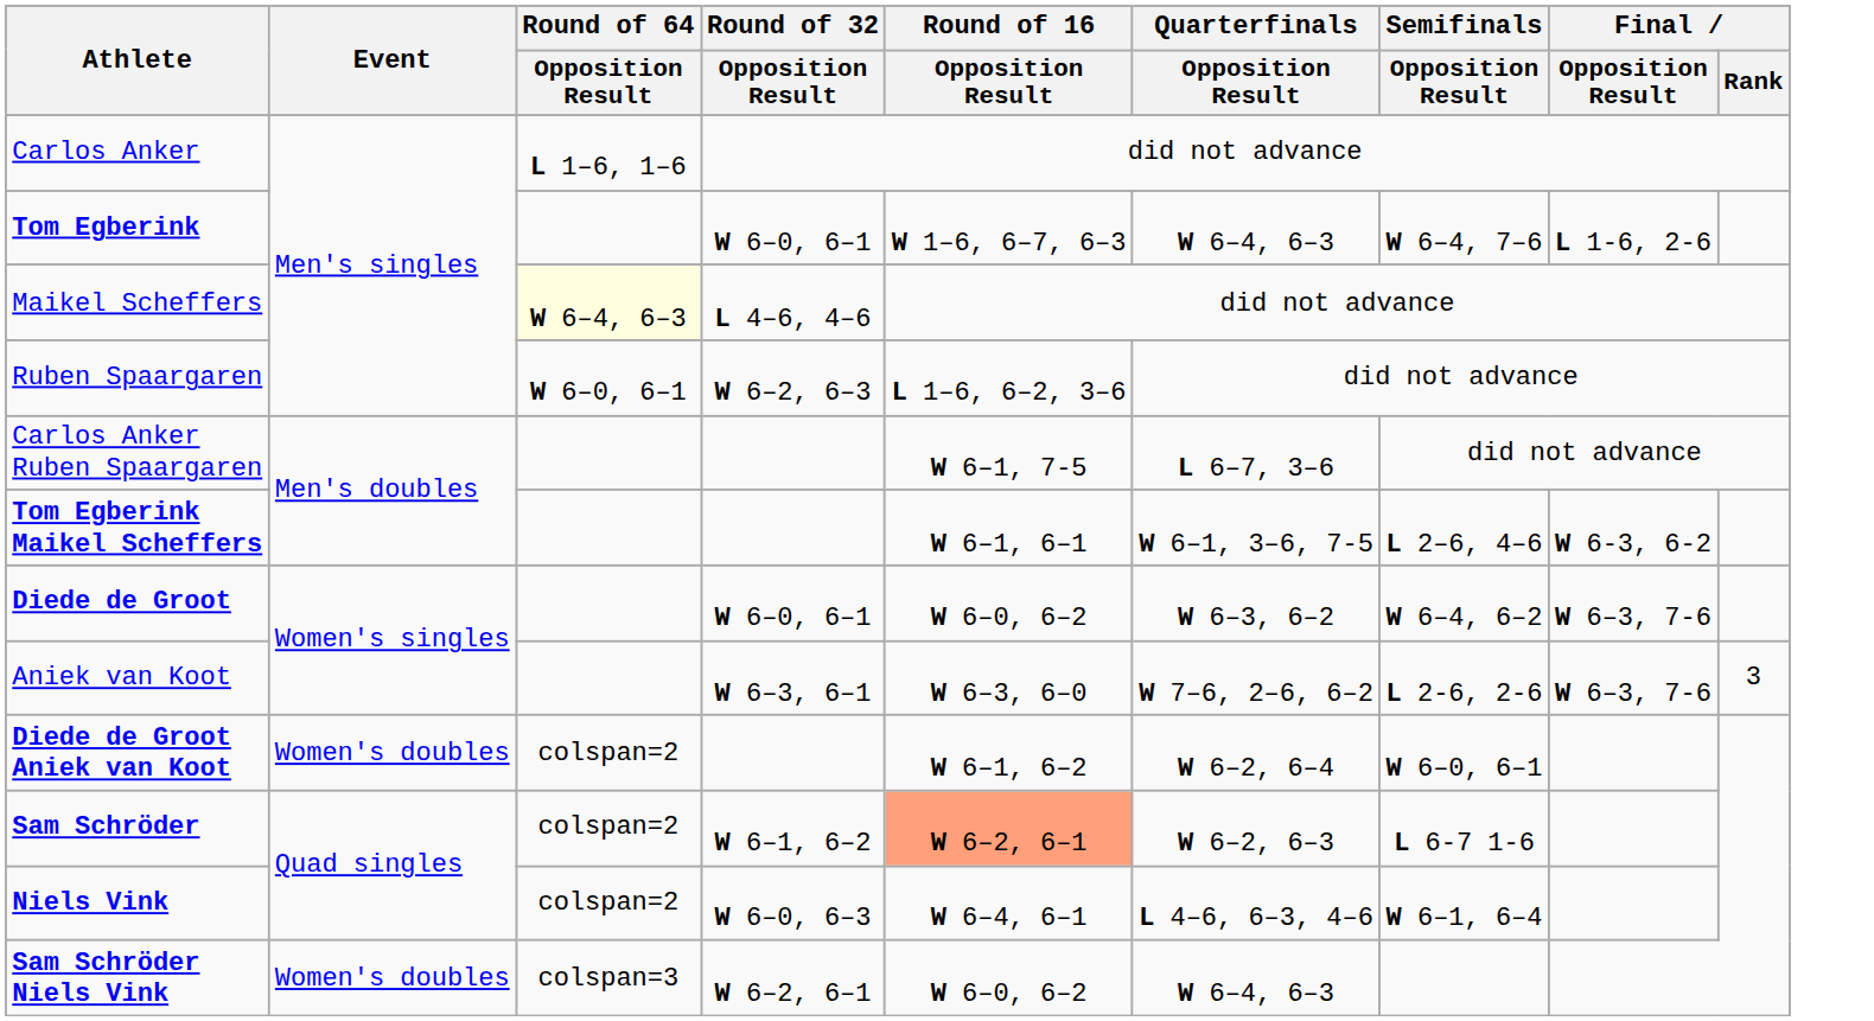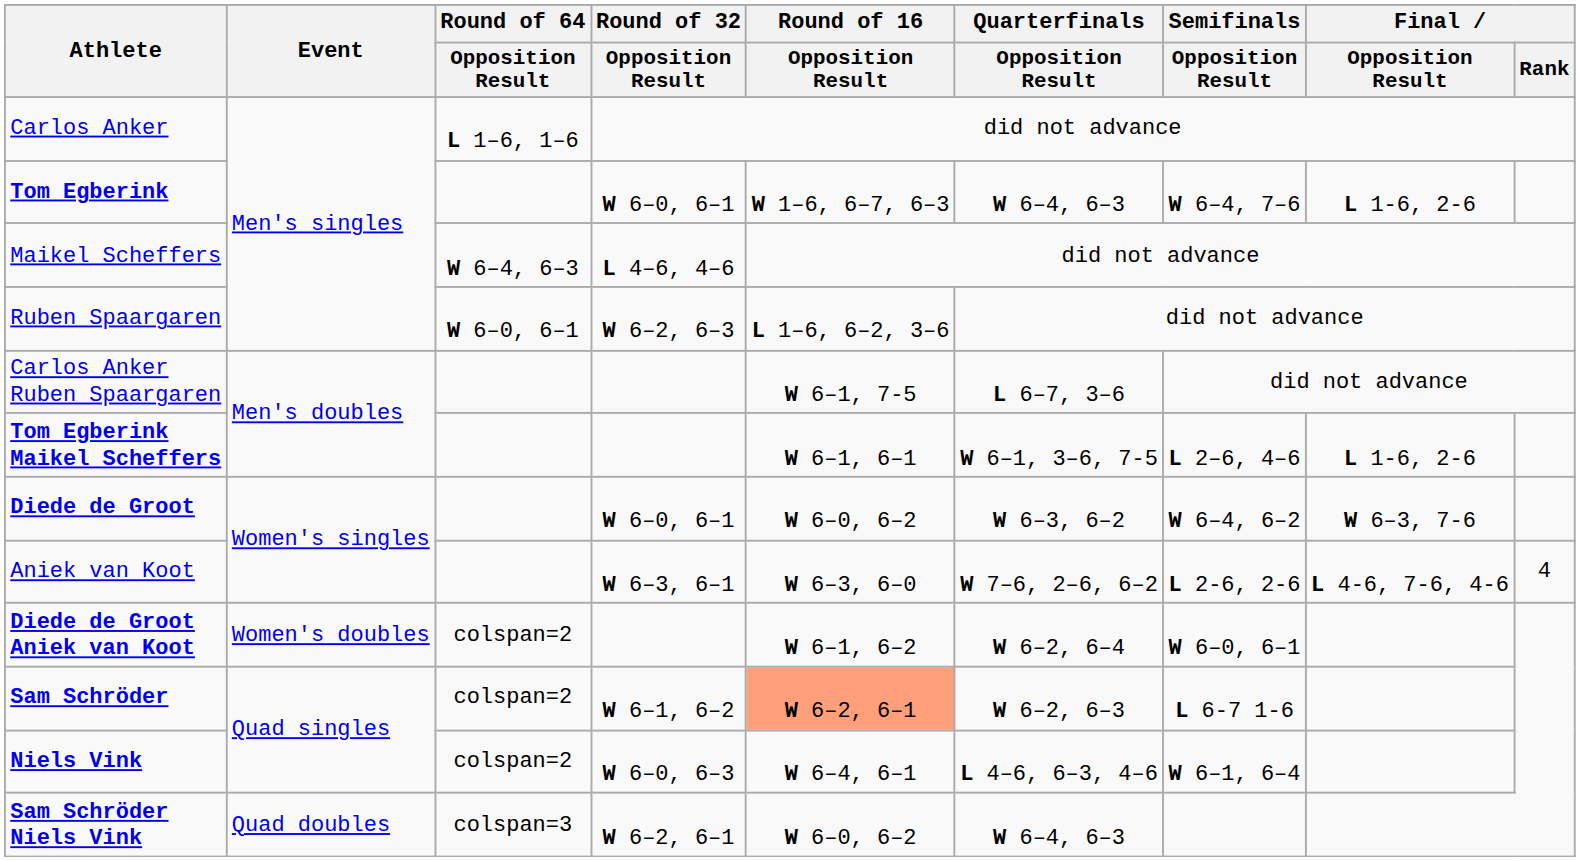Maikel Scheffers | Round of 64 / Opposition Result: lightyellow background -> no background
Tom Egberink Maikel Scheffers | Final / Opposition Result: W 6-3, 6-2 -> L 1-6, 2-6
Aniek van Koot | Final / Opposition Result: W 6–3, 7-6 -> L 4-6, 7-6, 4-6
Aniek van Koot | Final / Rank: 3 -> 4
Sam Schröder Niels Vink | Event: Women's doubles -> Quad doubles
